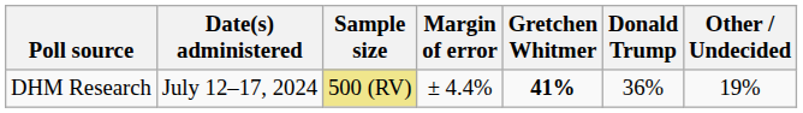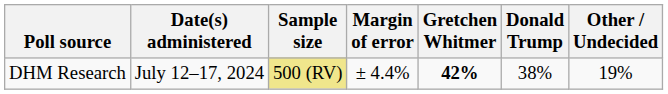DHM Research | Gretchen Whitmer: 41% -> 42%
DHM Research | Donald Trump: 36% -> 38%
